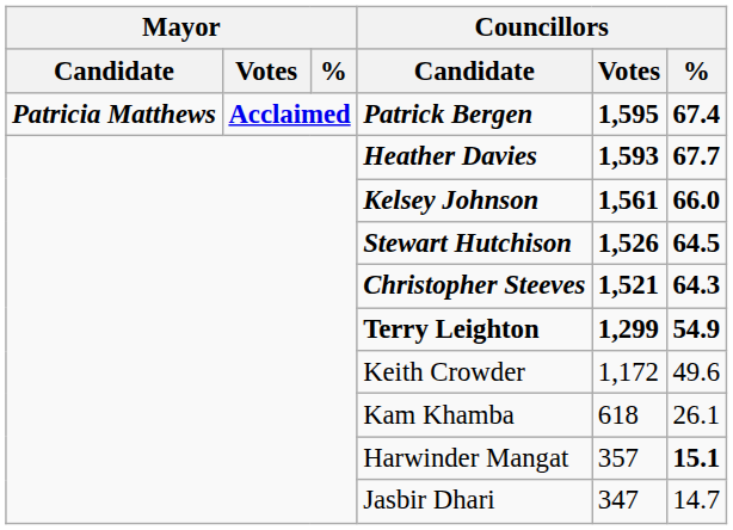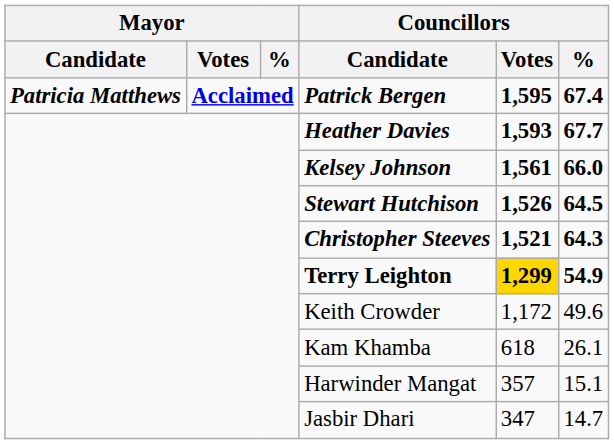Terry Leighton | Councillors / Votes: no background -> gold background
Harwinder Mangat | Councillors / %: bold -> normal
